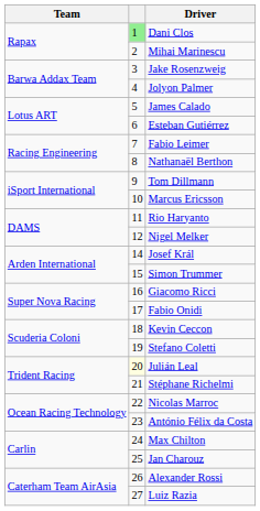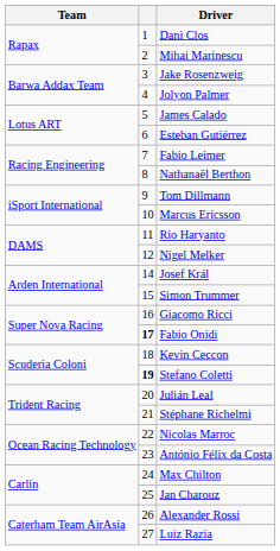Dani Clos | column 2: lightgreen background -> no background
Fabio Onidi | column 2: normal -> bold
Stefano Coletti | column 2: normal -> bold
Julián Leal | column 2: lightyellow background -> no background
